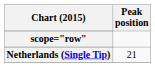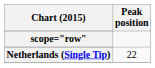Netherlands (Single Tip) | Peak position: 21 -> 22
